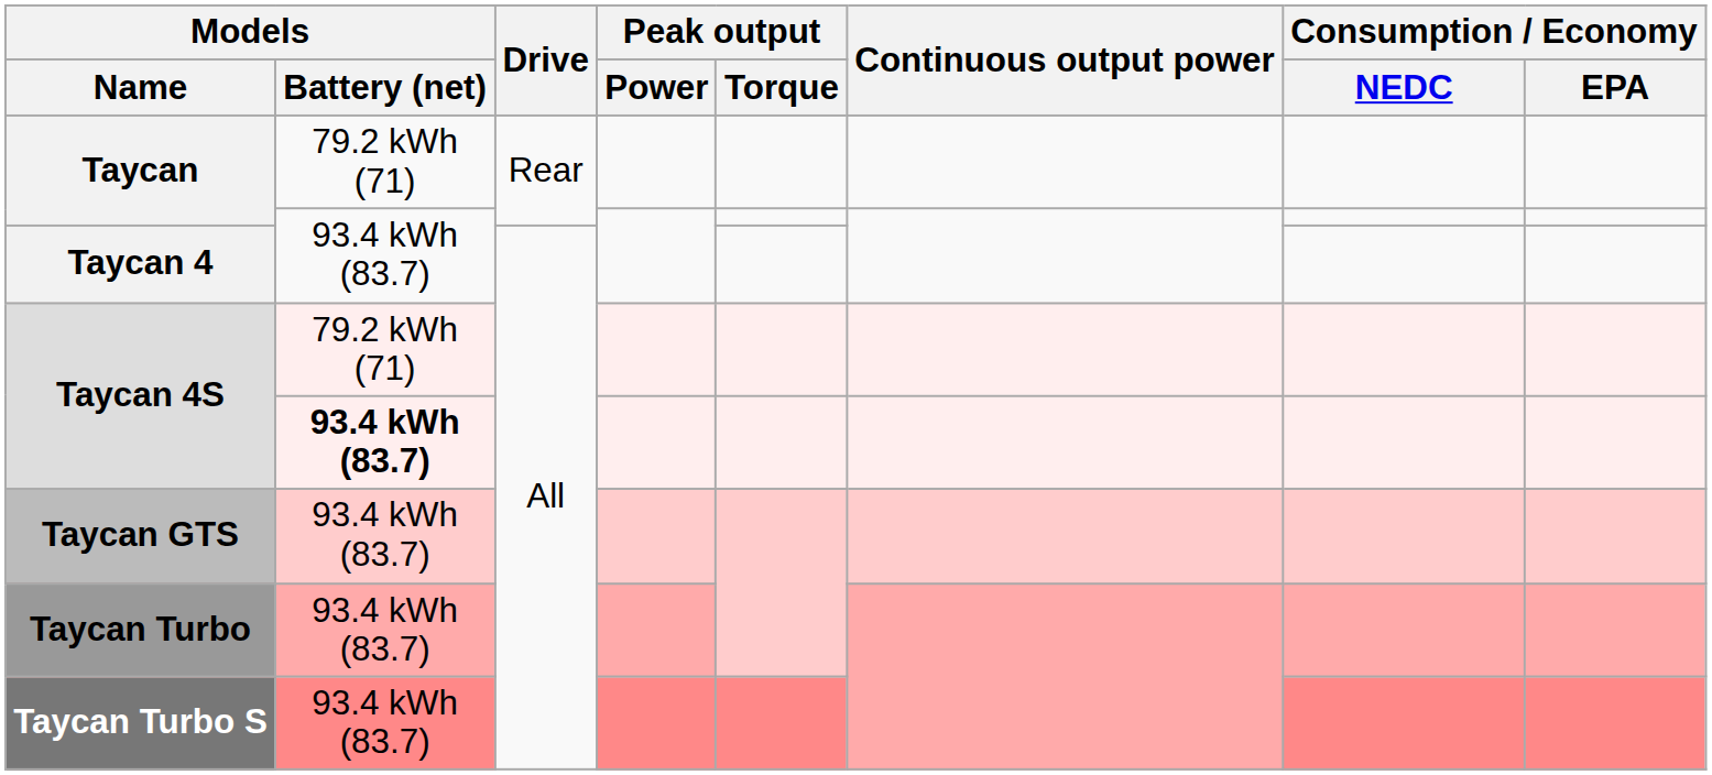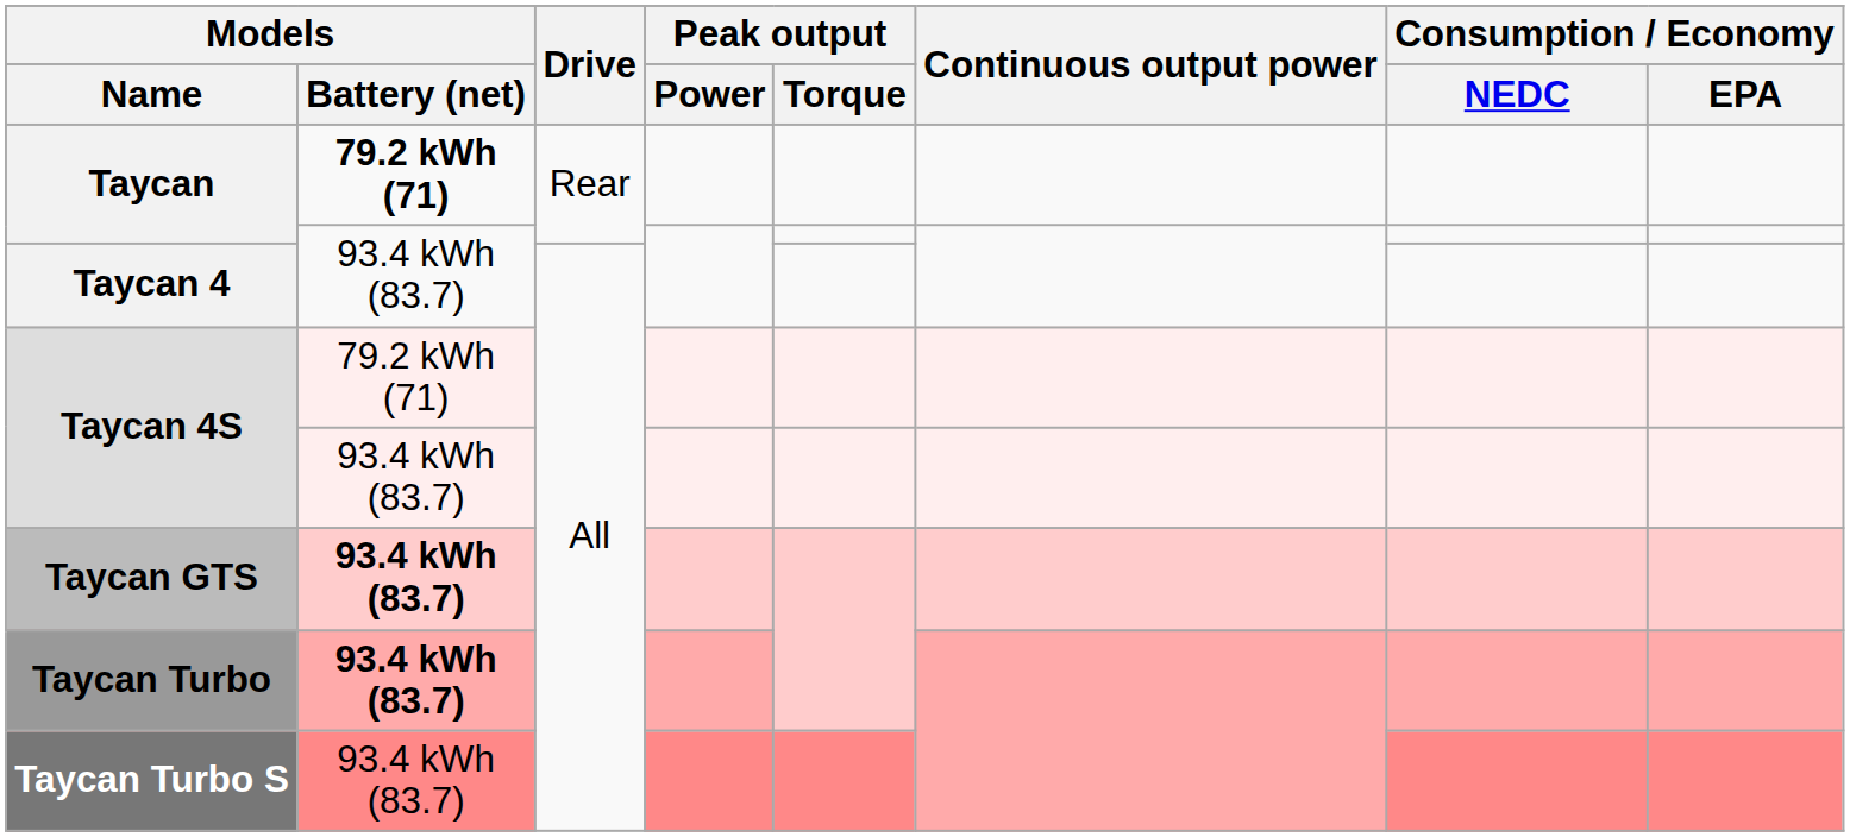Taycan / 79.2 kWh (71) | Models / Battery (net): normal -> bold
Taycan 4S / 93.4 kWh (83.7) | Models / Battery (net): bold -> normal
Taycan GTS | Models / Battery (net): normal -> bold
Taycan Turbo | Models / Battery (net): normal -> bold
